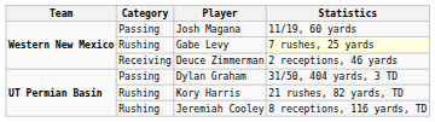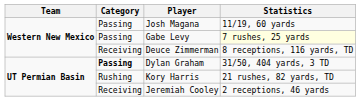Gabe Levy | Category: Rushing -> Passing
Deuce Zimmerman | Statistics: 2 receptions, 46 yards -> 8 receptions, 116 yards, TD
Dylan Graham | Category: normal -> bold
Jeremiah Cooley | Category: Rushing -> Receiving
Jeremiah Cooley | Statistics: 8 receptions, 116 yards, TD -> 2 receptions, 46 yards
